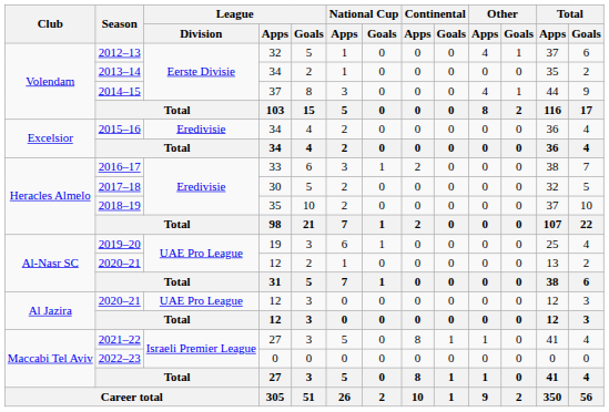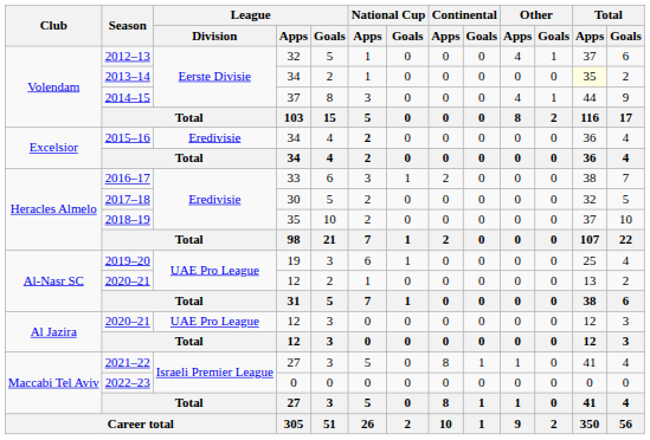2013–14 | Total / Apps: no background -> lightyellow background
2015–16 | National Cup / Apps: normal -> bold
